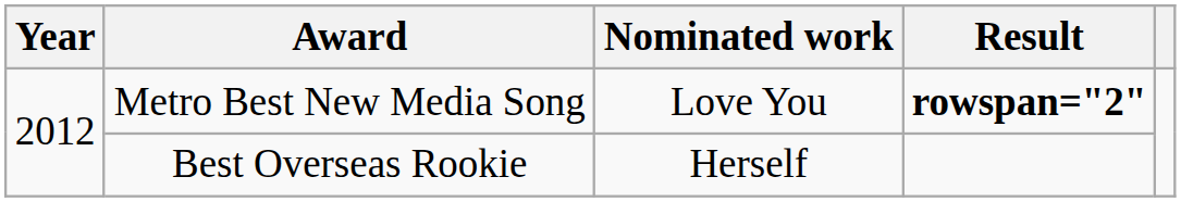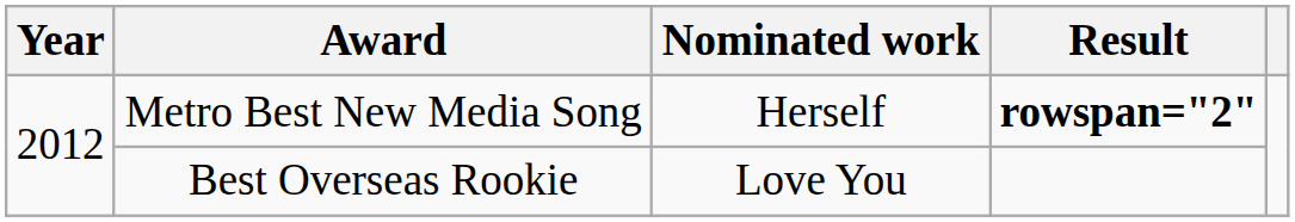Metro Best New Media Song | Nominated work: Love You -> Herself
Best Overseas Rookie | Nominated work: Herself -> Love You
